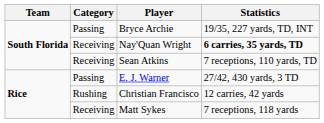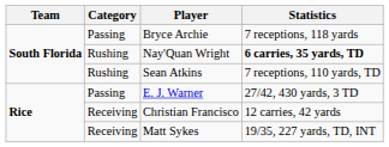Bryce Archie | Statistics: 19/35, 227 yards, TD, INT -> 7 receptions, 118 yards
Nay'Quan Wright | Category: Receiving -> Rushing
Sean Atkins | Category: Receiving -> Rushing
Christian Francisco | Category: Rushing -> Receiving
Matt Sykes | Statistics: 7 receptions, 118 yards -> 19/35, 227 yards, TD, INT
